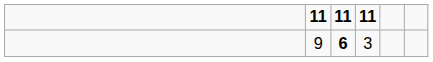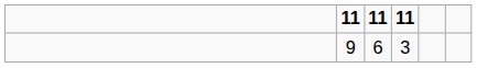row 2 | column 3: bold -> normal
